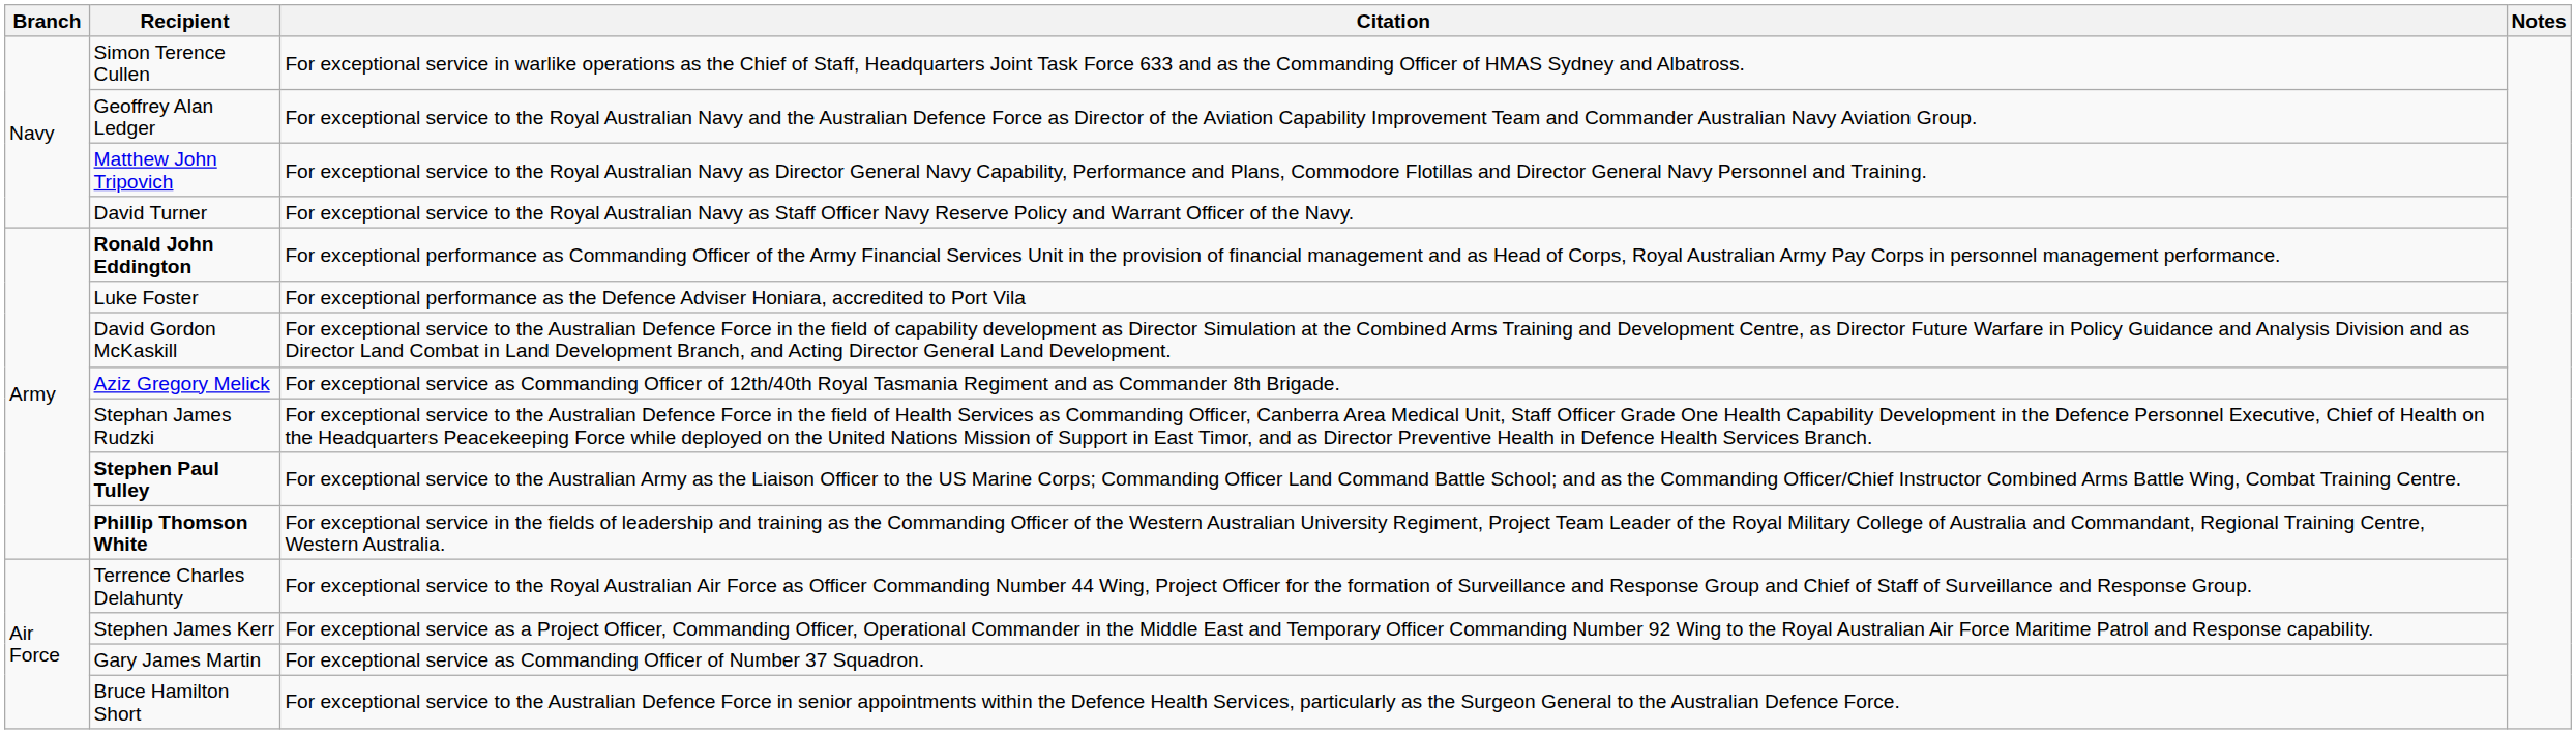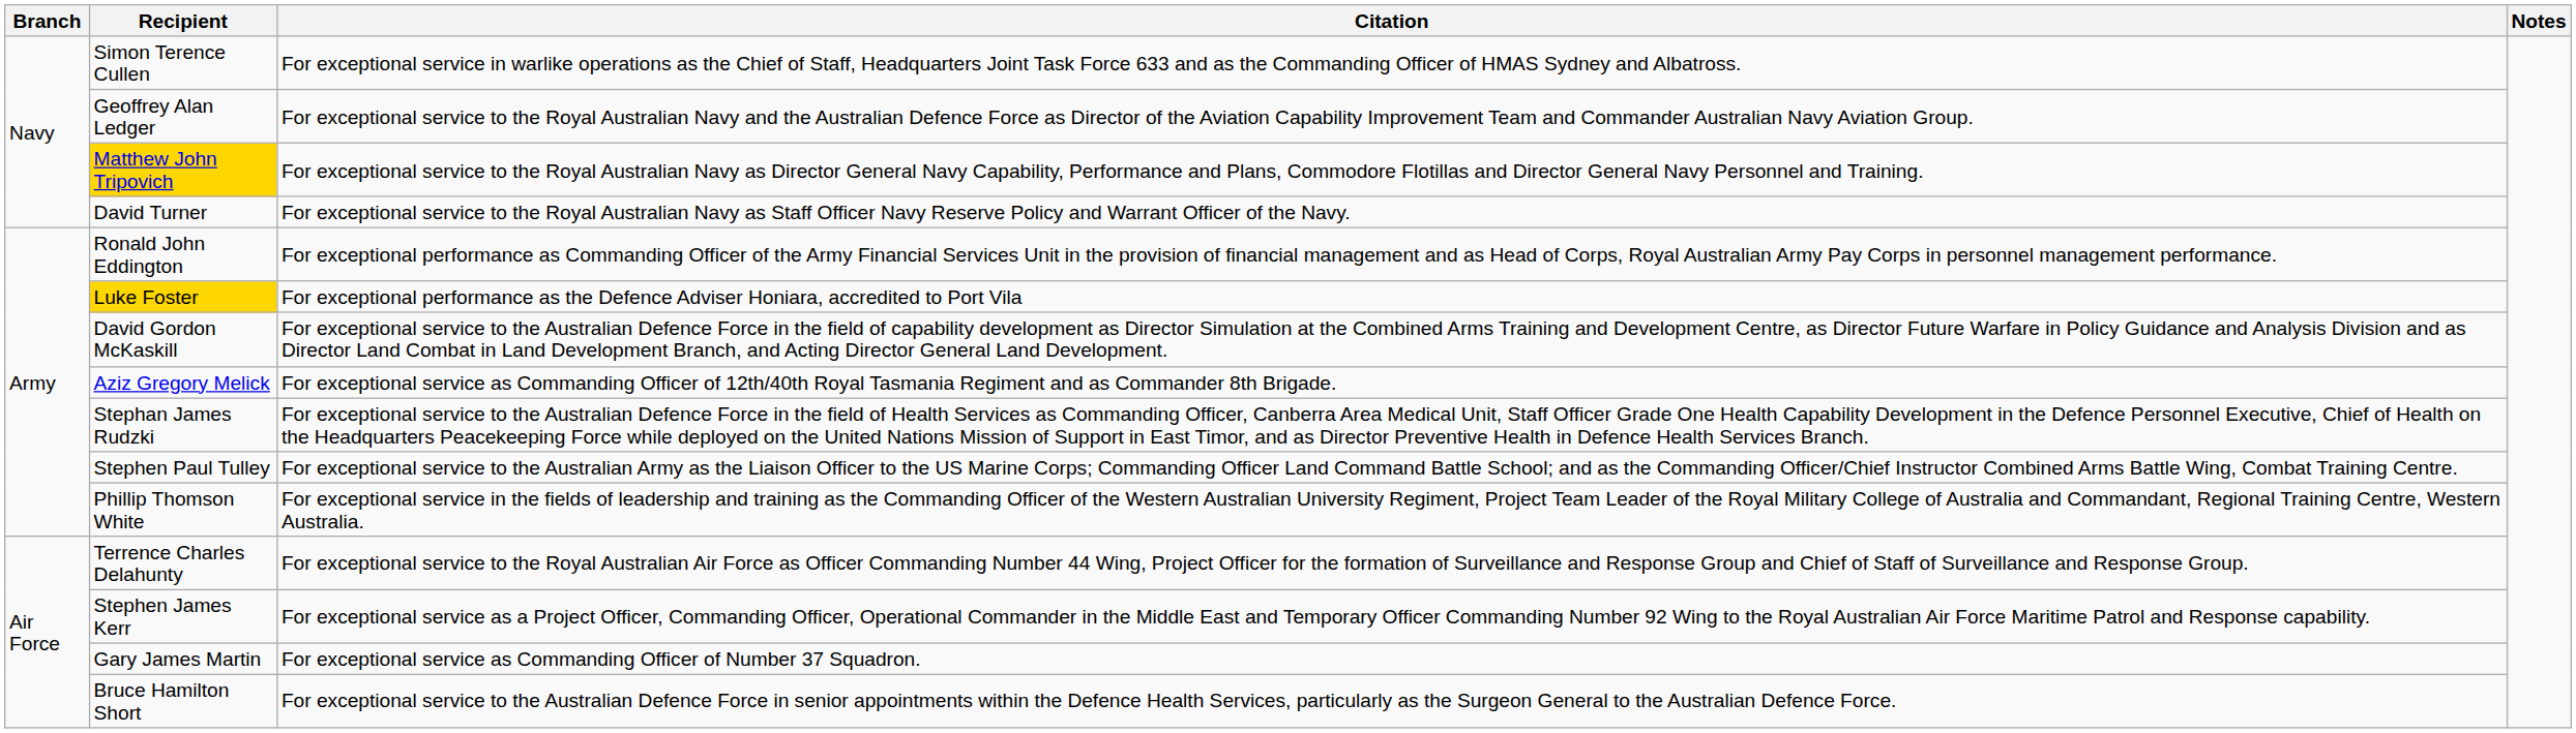Matthew John Tripovich | Recipient: no background -> gold background
Ronald John Eddington | Recipient: bold -> normal
Luke Foster | Recipient: no background -> gold background
Stephen Paul Tulley | Recipient: bold -> normal
Phillip Thomson White | Recipient: bold -> normal
